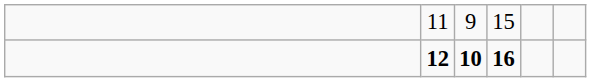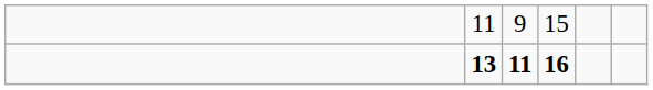row 2 | column 2: 12 -> 13
row 2 | column 3: 10 -> 11
